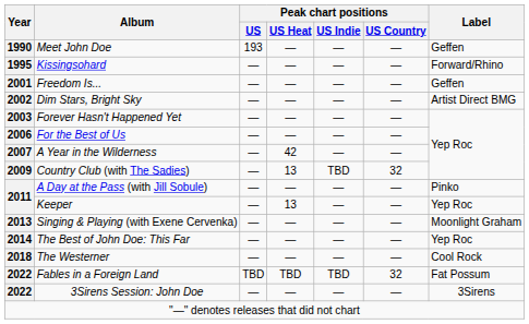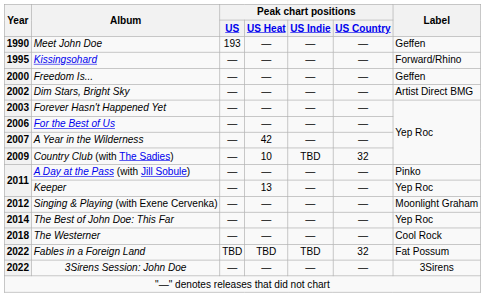Freedom Is... | Year: 2001 -> 2000
Country Club (with The Sadies) | Peak chart positions / US Heat: 13 -> 10
Singing & Playing (with Exene Cervenka) | Year: 2013 -> 2012
